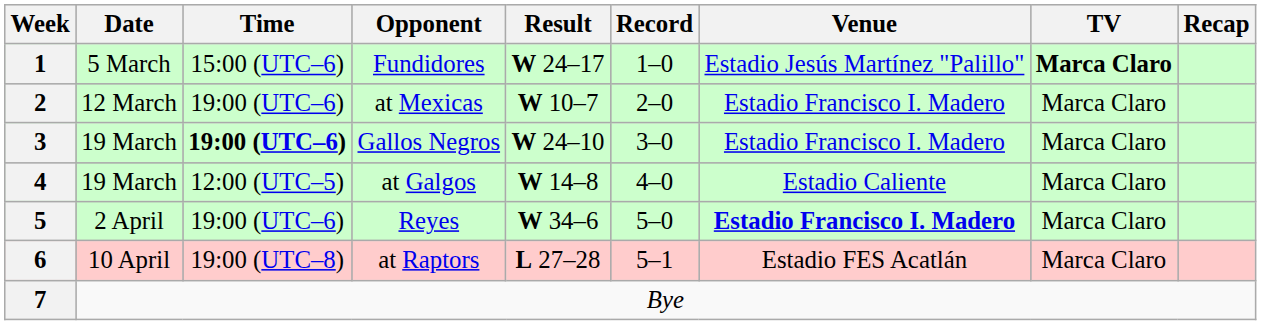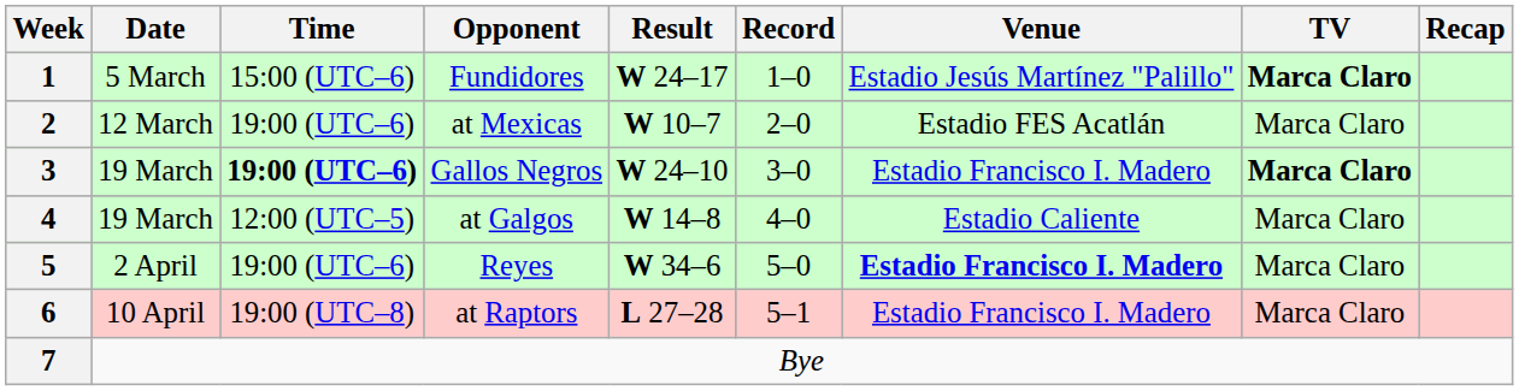2 | Venue: Estadio Francisco I. Madero -> Estadio FES Acatlán
3 | TV: normal -> bold
6 | Venue: Estadio FES Acatlán -> Estadio Francisco I. Madero
